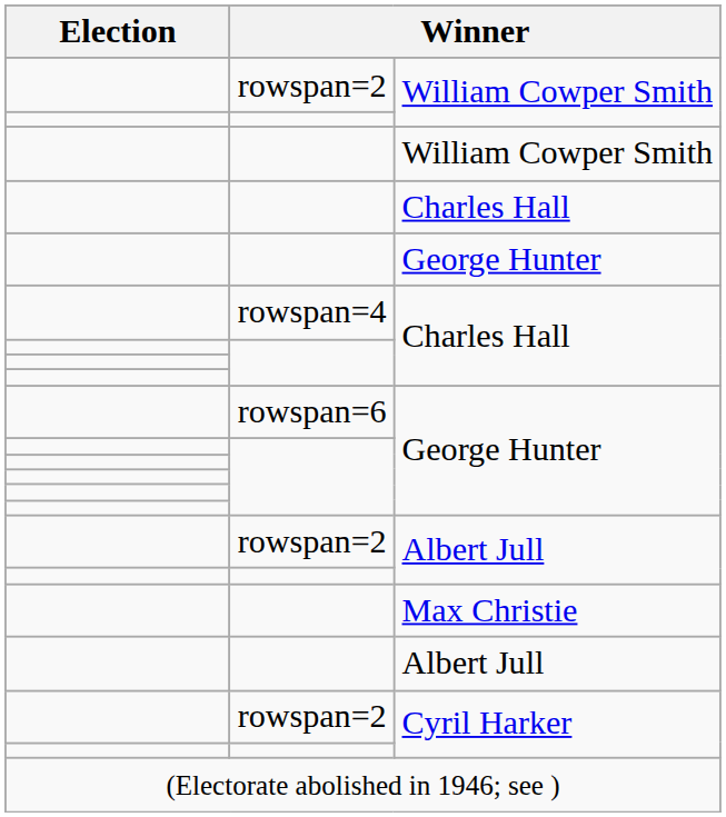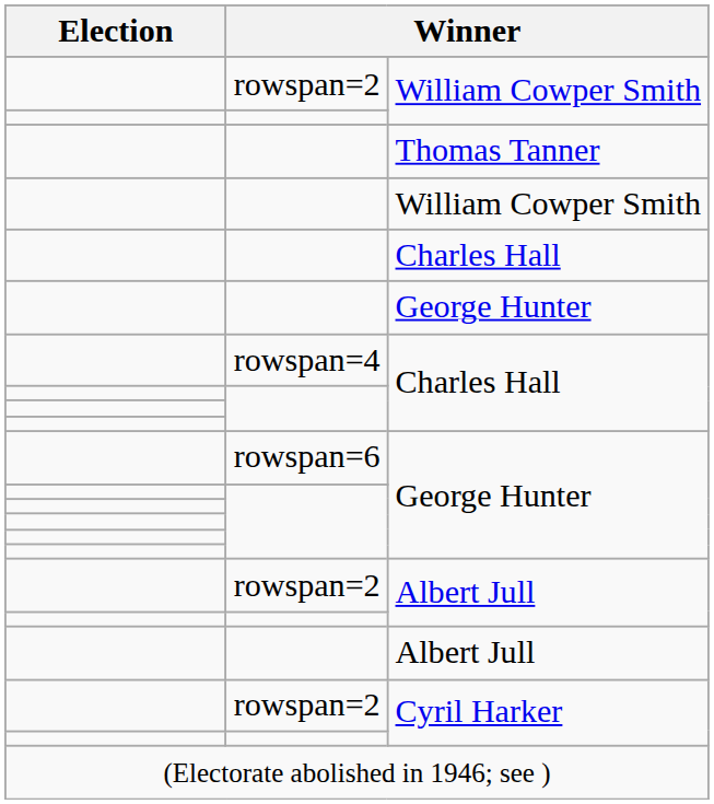+ row: Thomas Tanner
- row: Max Christie
